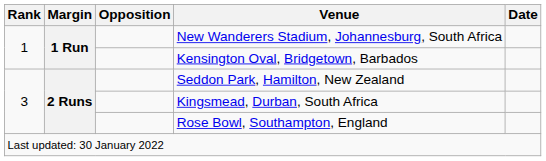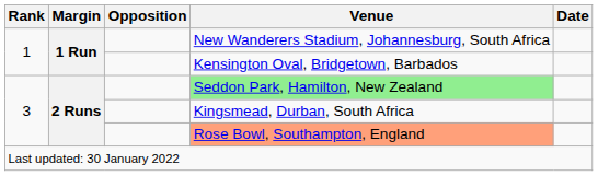Seddon Park, Hamilton, New Zealand | Venue: no background -> lightgreen background
Rose Bowl, Southampton, England | Venue: no background -> lightsalmon background
